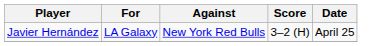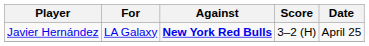Javier Hernández | Against: normal -> bold
